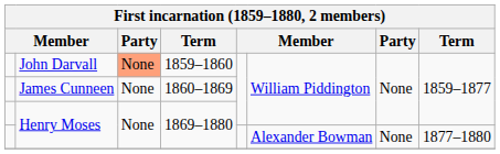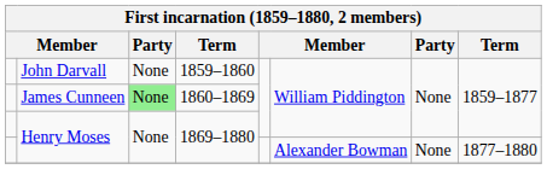John Darvall | column 3: lightsalmon background -> no background
James Cunneen | column 3: no background -> lightgreen background
